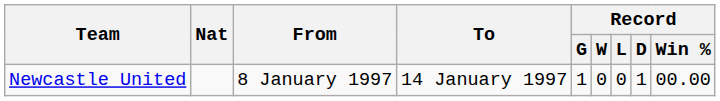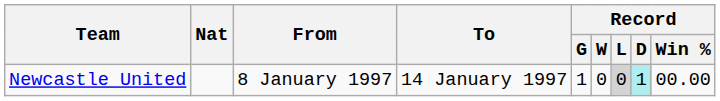Newcastle United | Record / L: no background -> lightgrey background
Newcastle United | Record / D: no background -> paleturquoise background
